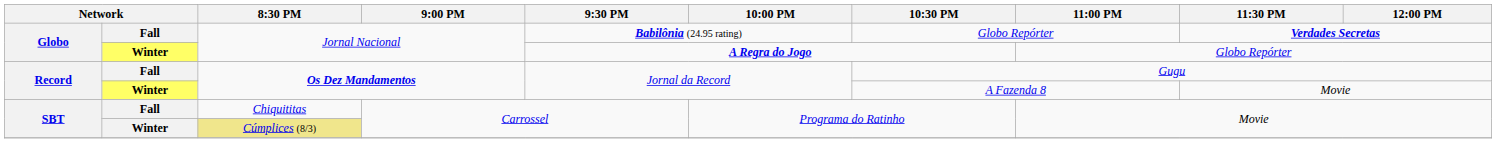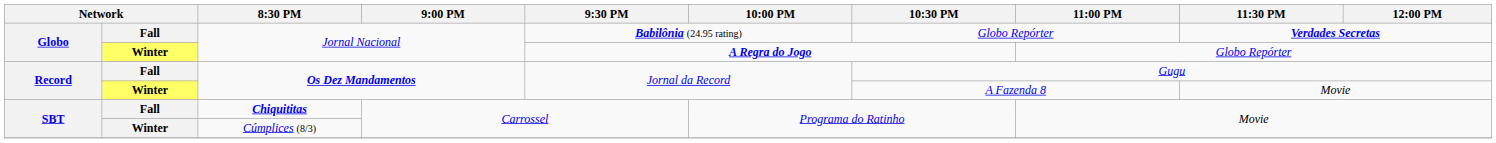Chiquititas | 8:30 PM: normal -> bold
Cúmplices (8/3) | 8:30 PM: khaki background -> no background
